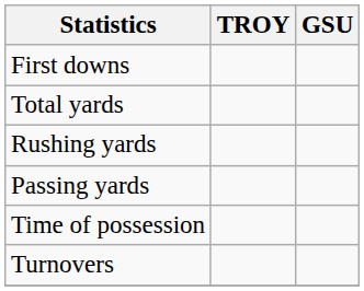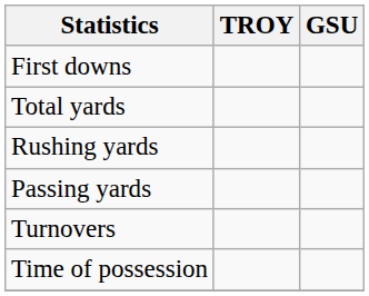rows swapped: Turnovers <-> Time of possession
